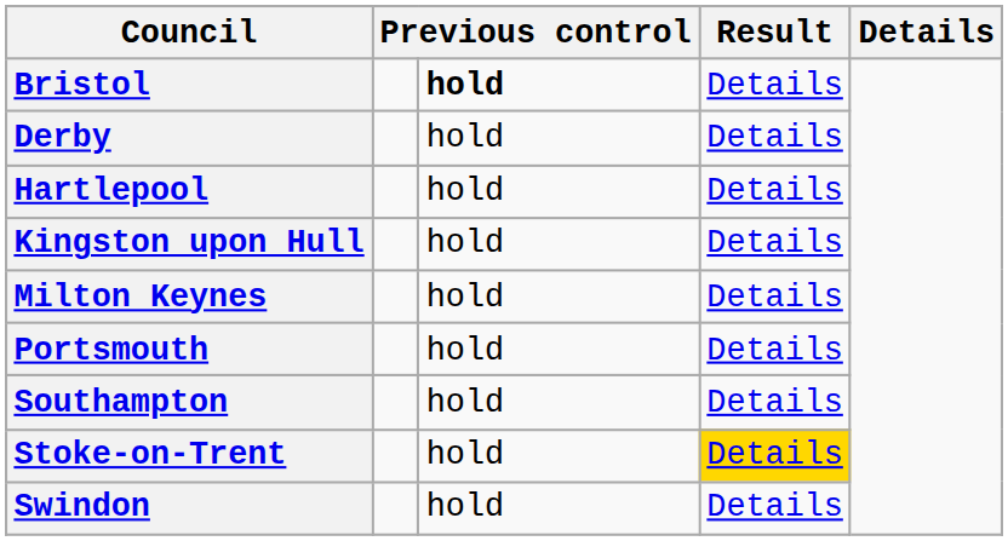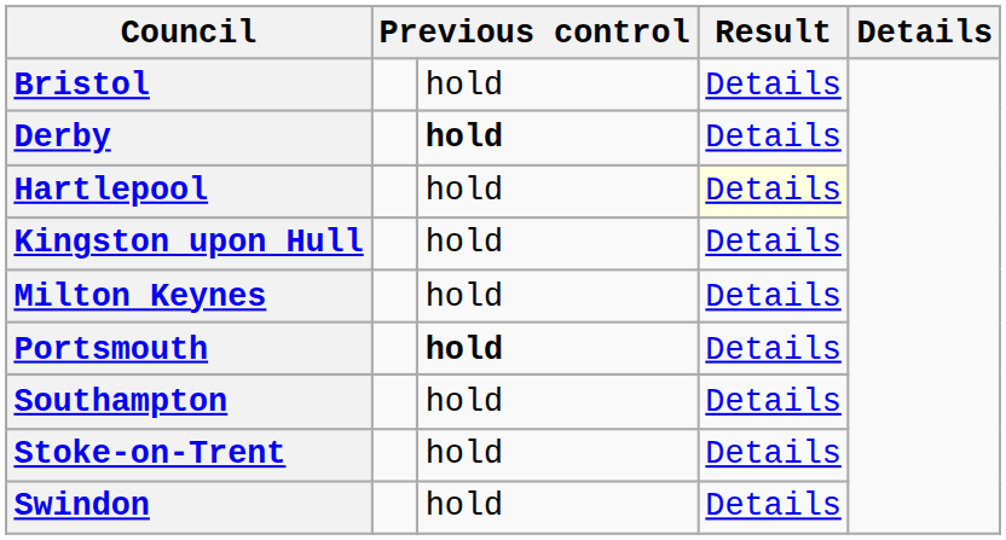Bristol | column 3: bold -> normal
Derby | column 3: normal -> bold
Hartlepool | column 4: no background -> lightyellow background
Portsmouth | column 3: normal -> bold
Stoke-on-Trent | column 4: gold background -> no background
